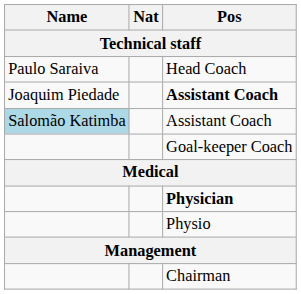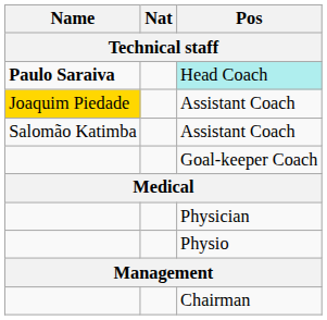Head Coach | Name: normal -> bold
Head Coach | Pos: no background -> paleturquoise background
Joaquim Piedade / Assistant Coach | Name: no background -> gold background
Joaquim Piedade / Assistant Coach | Pos: bold -> normal
Salomão Katimba / Assistant Coach | Name: lightblue background -> no background
Physician | Pos: bold -> normal
